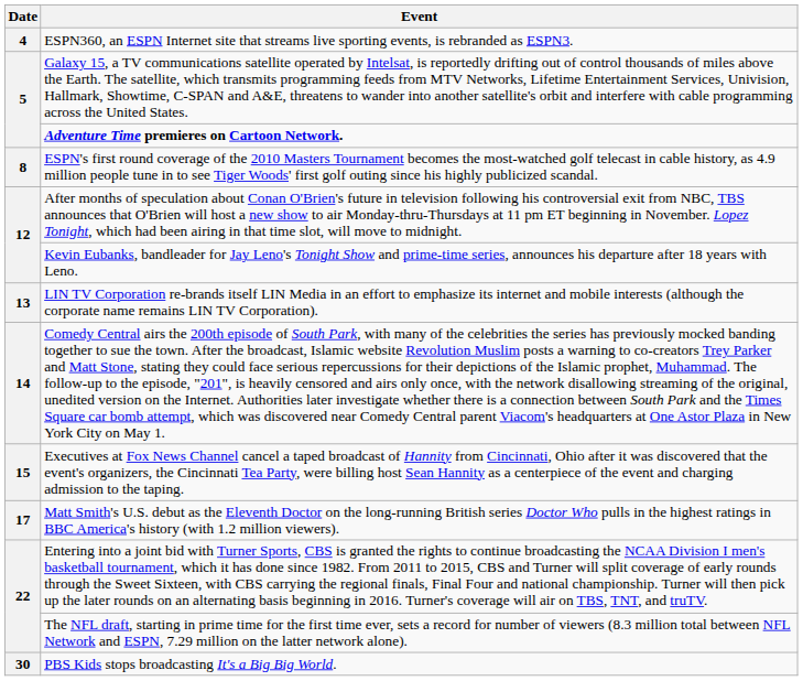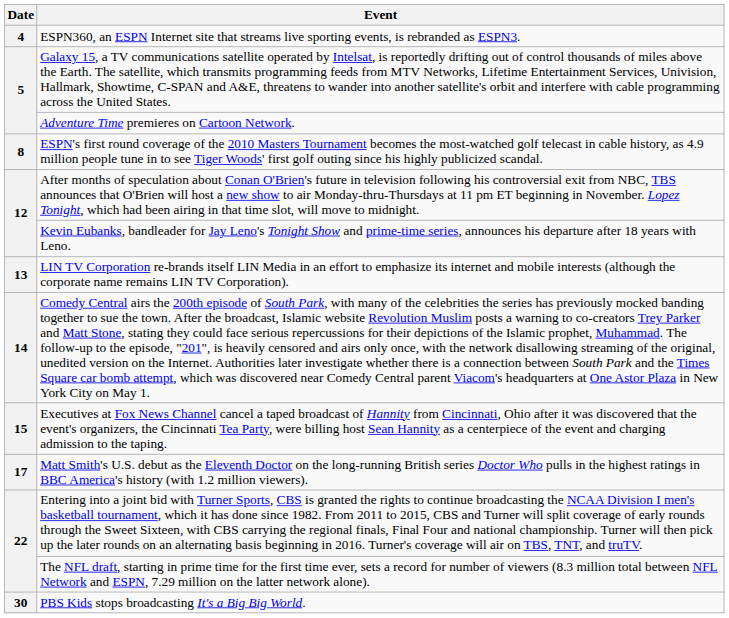Adventure Time premieres on Cartoon Network. | Event: bold -> normal
